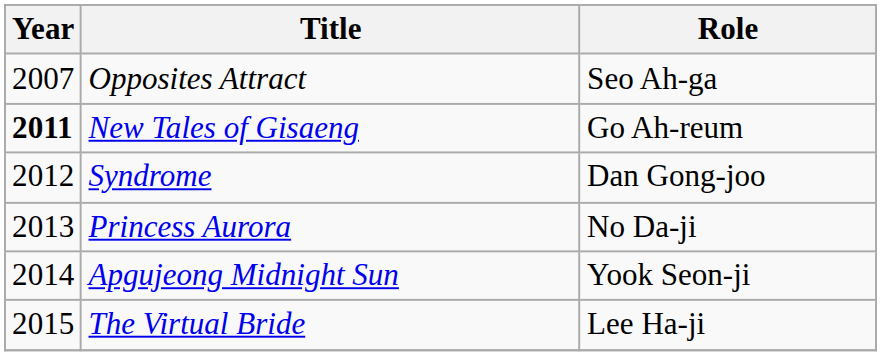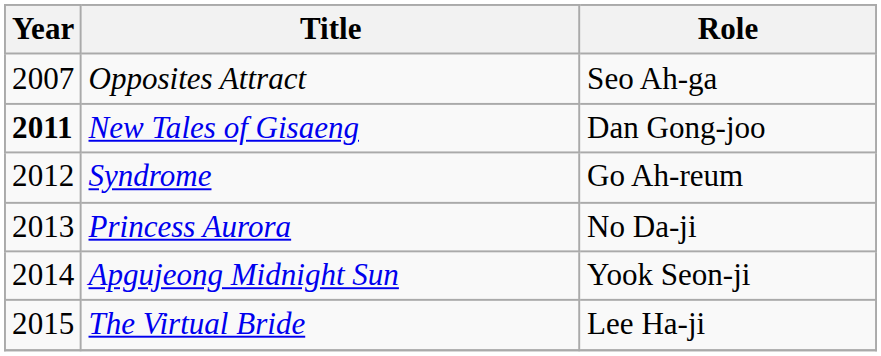New Tales of Gisaeng | Role: Go Ah-reum -> Dan Gong-joo
Syndrome | Role: Dan Gong-joo -> Go Ah-reum
